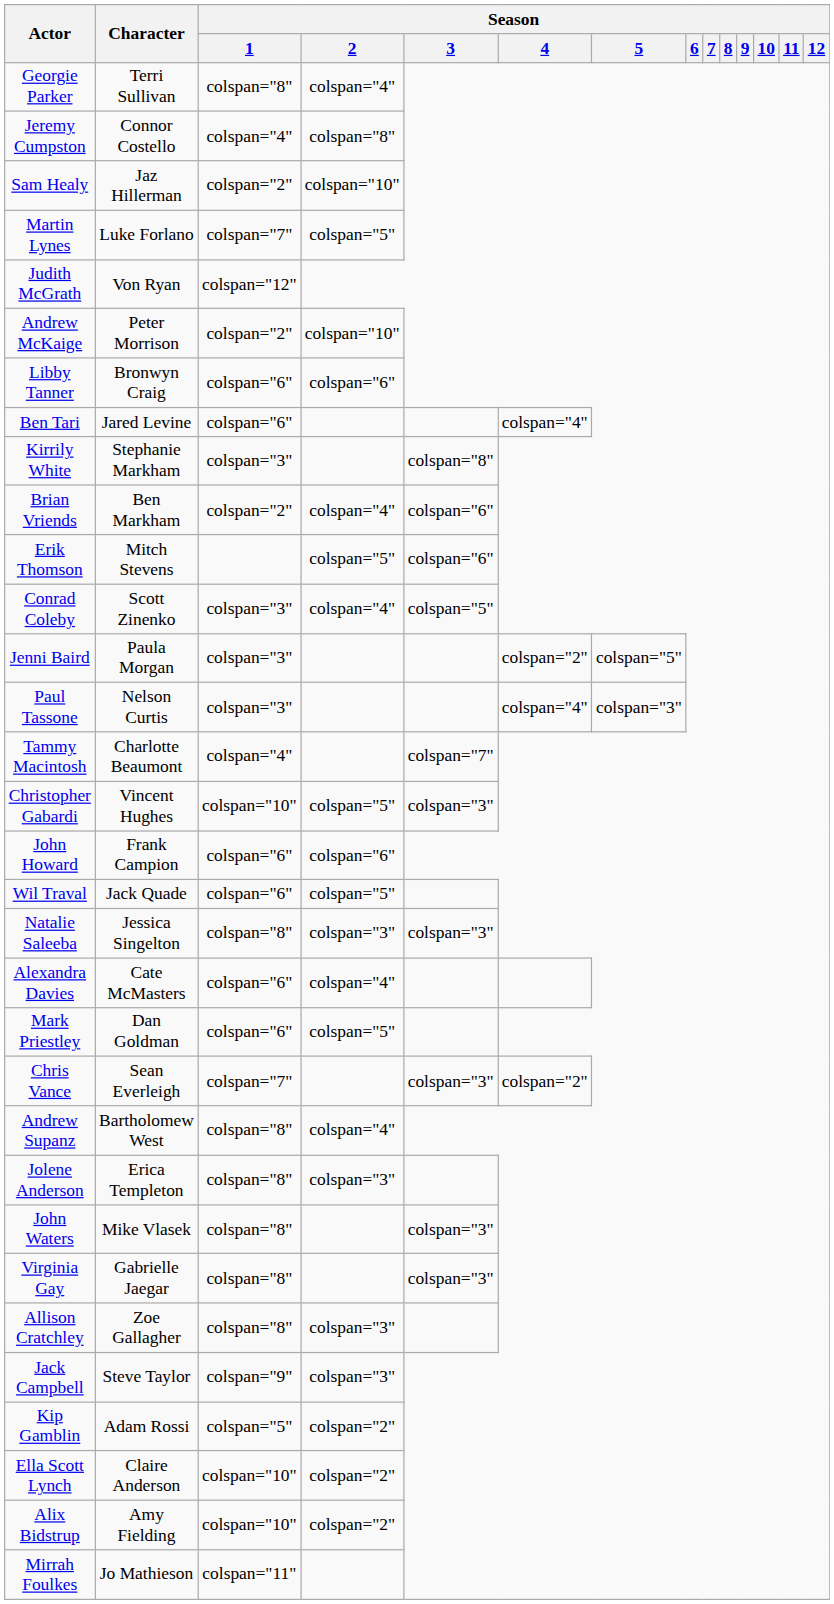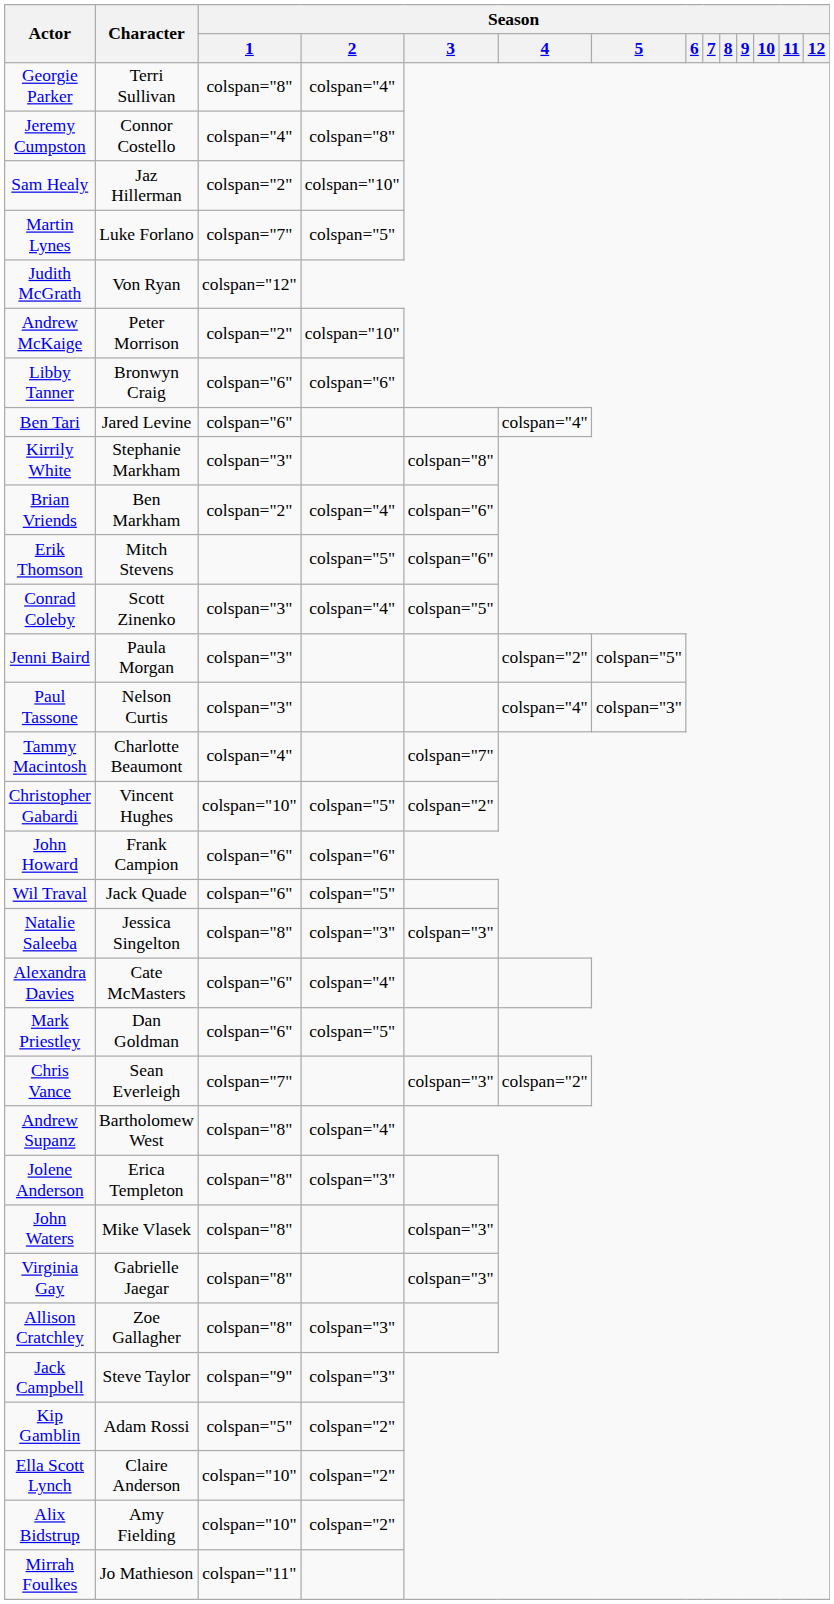Christopher Gabardi | Season / 3: colspan="3" -> colspan="2"
